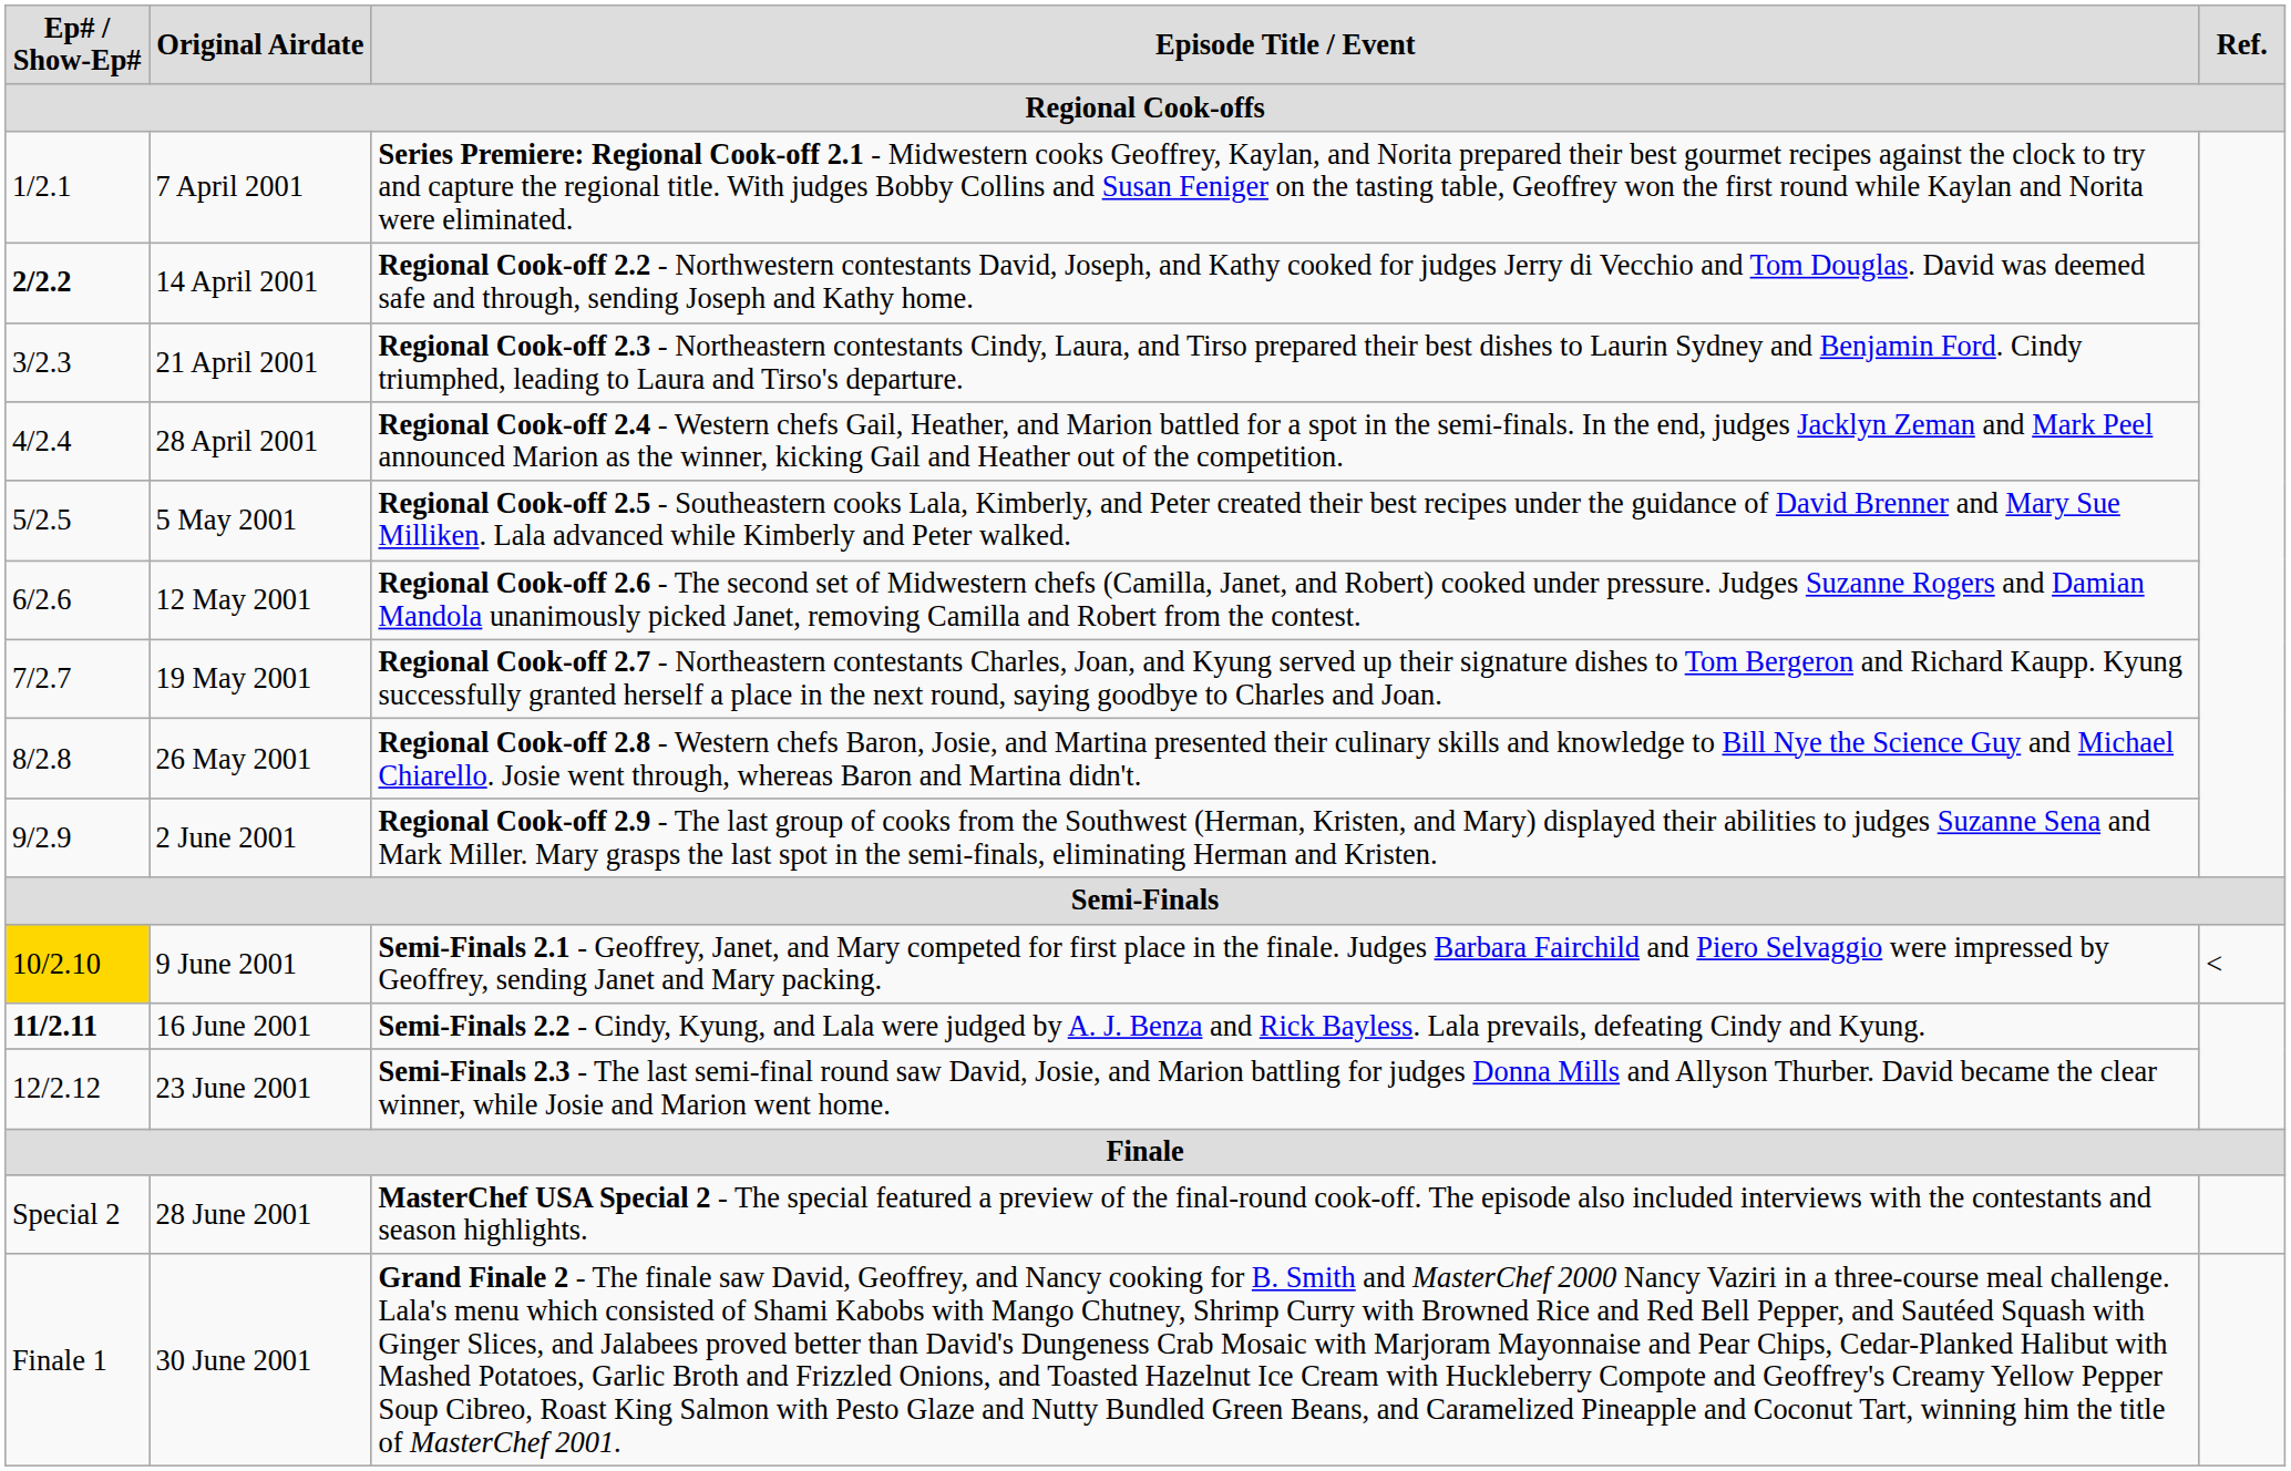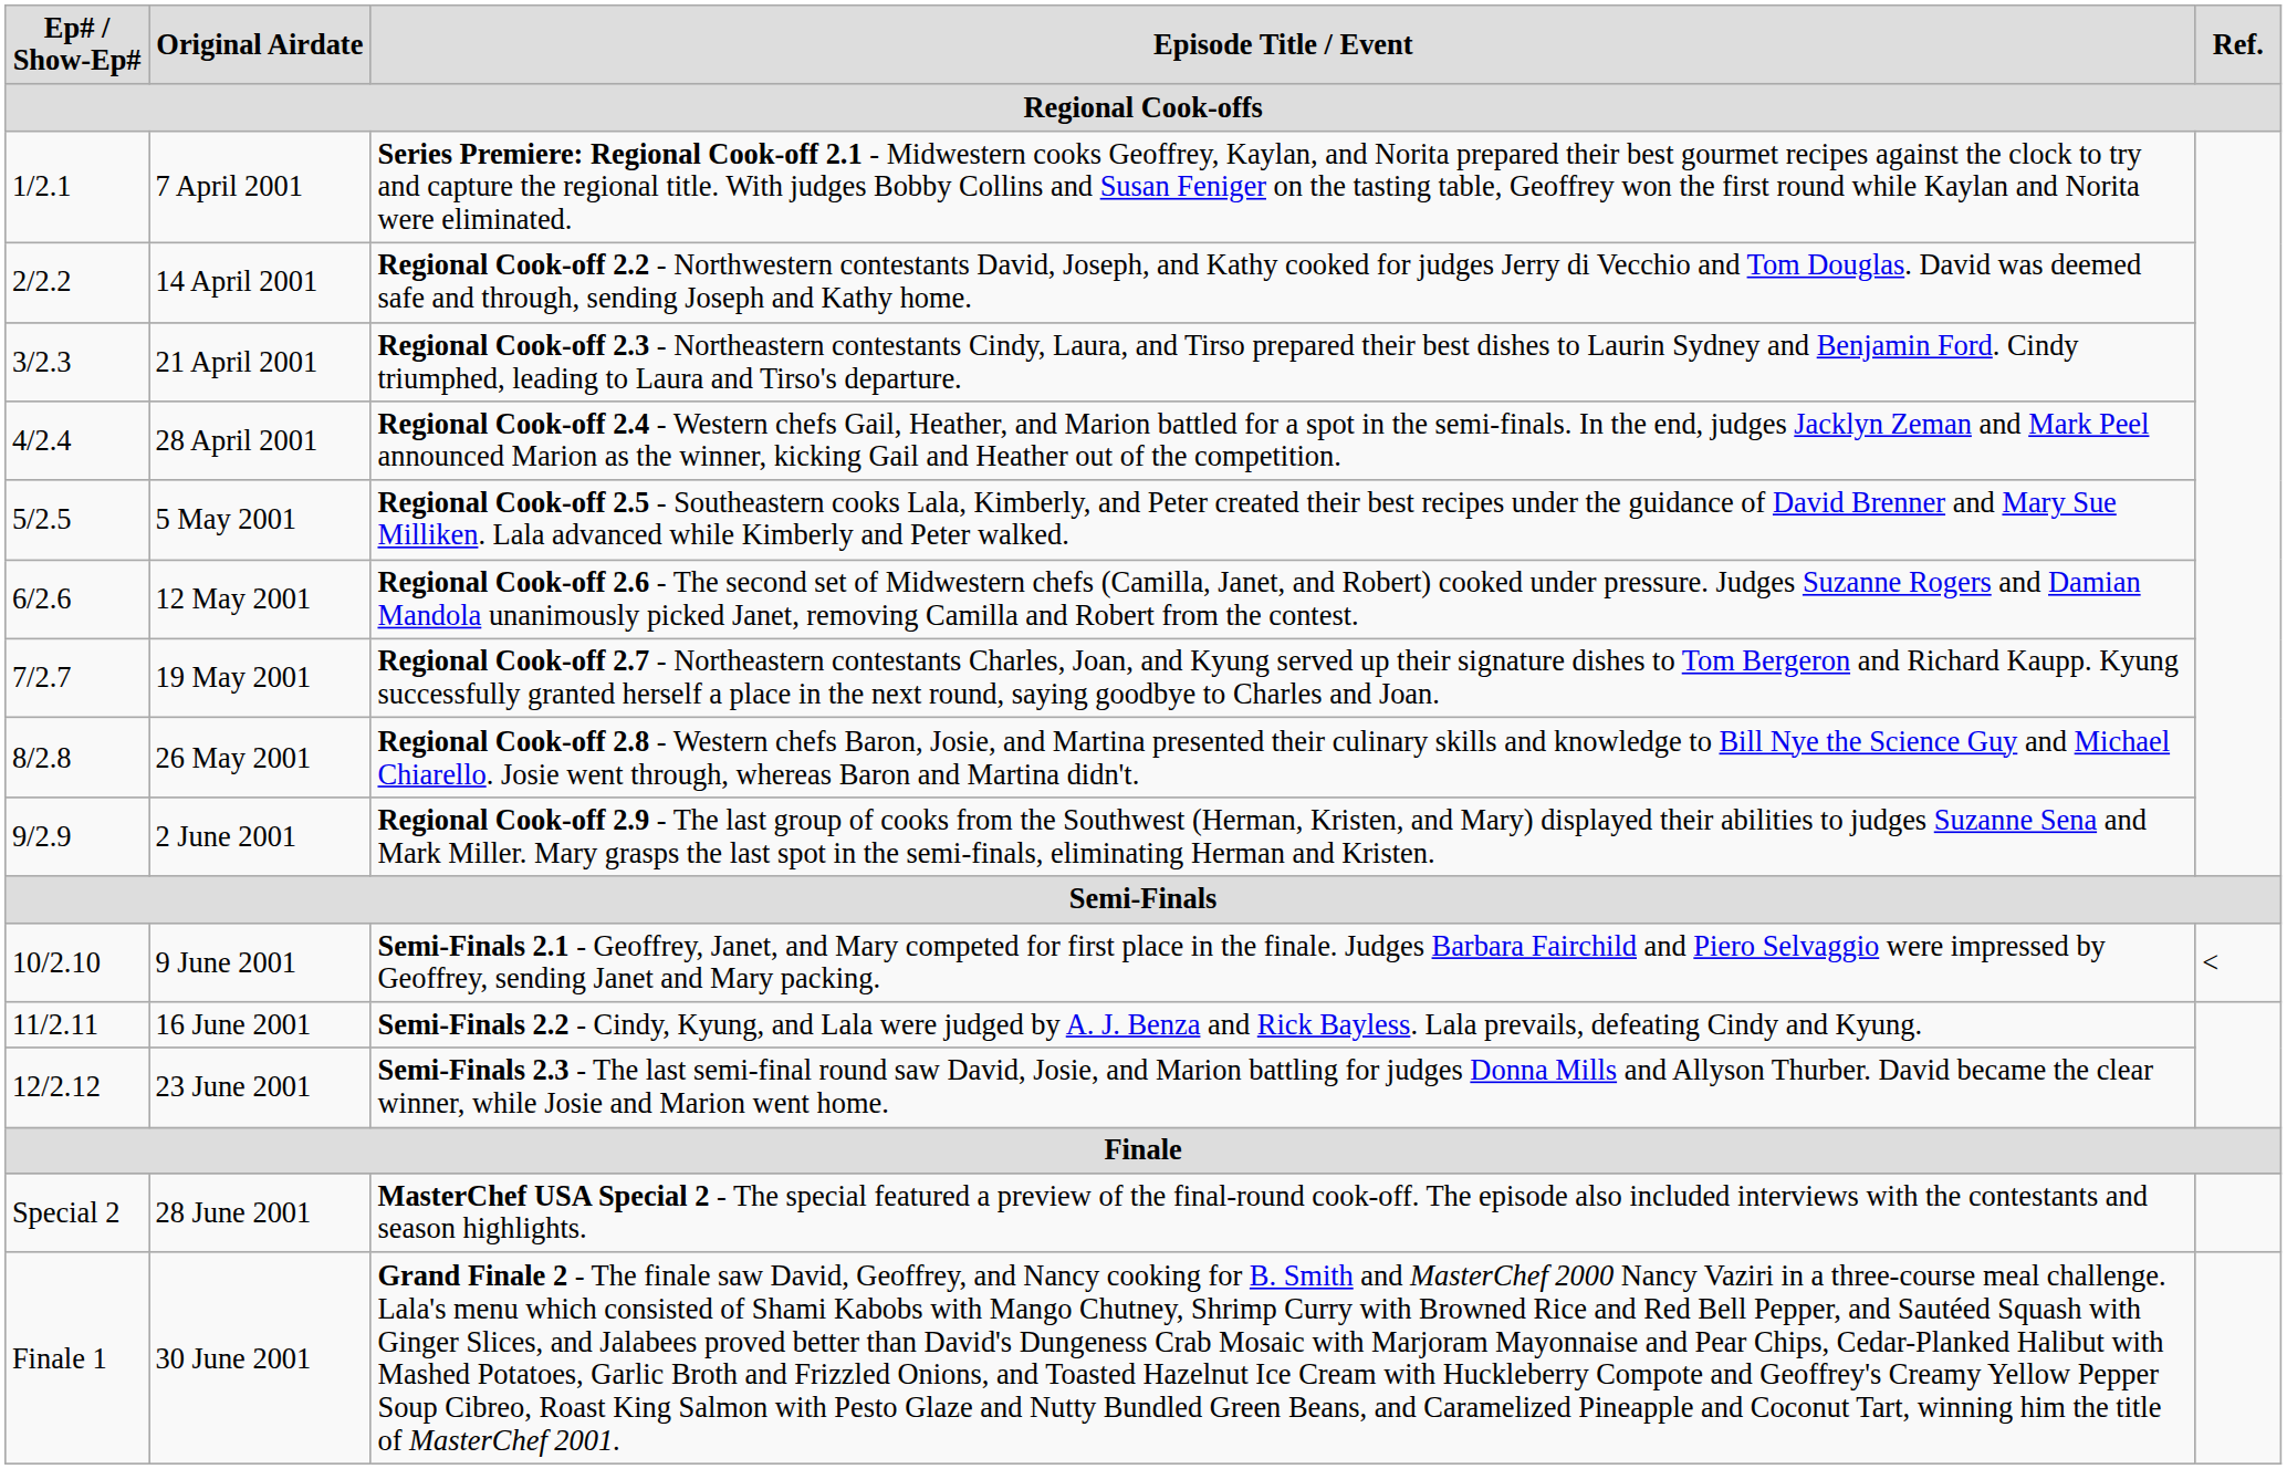14 April 2001 | Ep# / Show-Ep#: bold -> normal
9 June 2001 | Ep# / Show-Ep#: gold background -> no background
16 June 2001 | Ep# / Show-Ep#: bold -> normal
